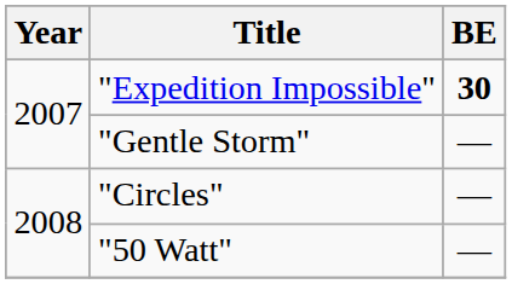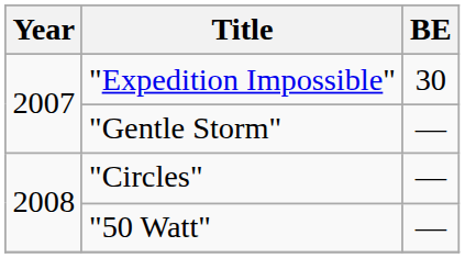"Expedition Impossible" | BE: bold -> normal
